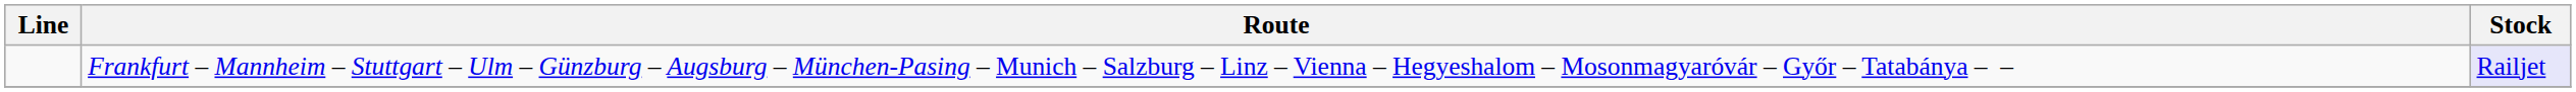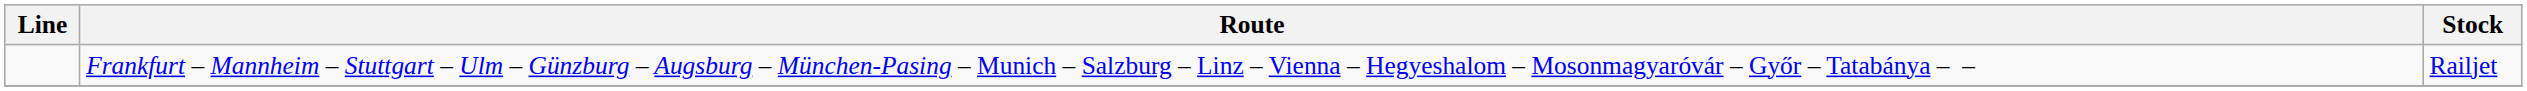row 2 | Stock: lavender background -> no background
